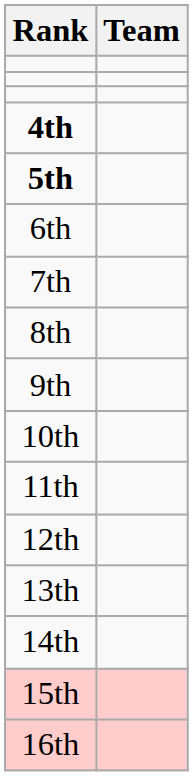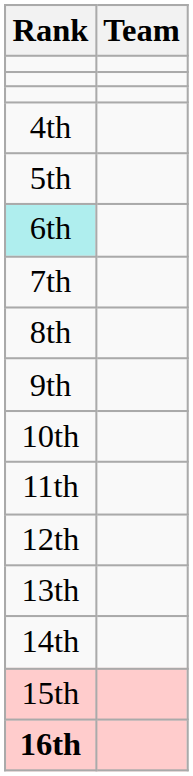row 5 | Rank: bold -> normal
row 6 | Rank: bold -> normal
row 7 | Rank: no background -> paleturquoise background
row 17 | Rank: normal -> bold
